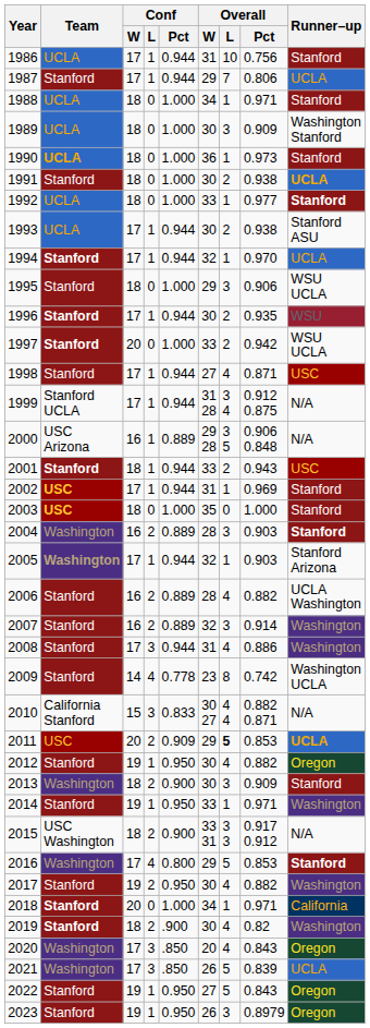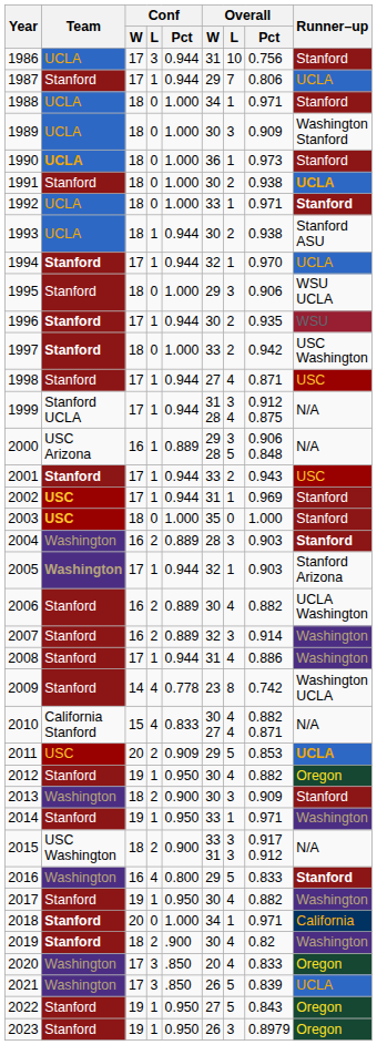1986 | Conf / L: 1 -> 3
1992 | Overall / Pct: 0.977 -> 0.971
1993 | Conf / W: 17 -> 18
1997 | Conf / W: 20 -> 18
1997 | Runner–up: WSU UCLA -> USC Washington
2001 | Conf / W: 18 -> 17
2006 | Overall / W: 28 -> 30
2008 | Conf / L: 3 -> 1
2010 | Conf / L: 3 -> 4
2011 | Overall / L: bold -> normal
2016 | Conf / W: 17 -> 16
2016 | Overall / Pct: 0.853 -> 0.833
2017 | Conf / L: 2 -> 1
2020 | Overall / Pct: 0.843 -> 0.833
